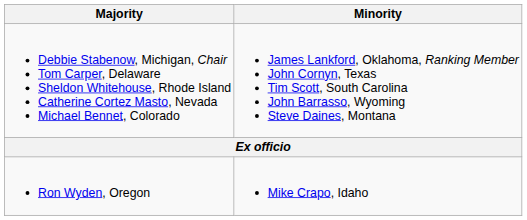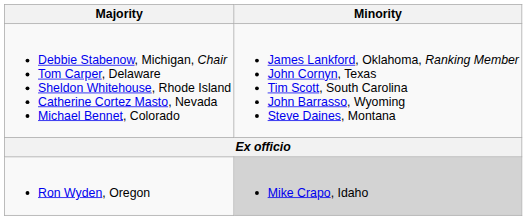Ron Wyden, Oregon | Minority: no background -> lightgrey background
